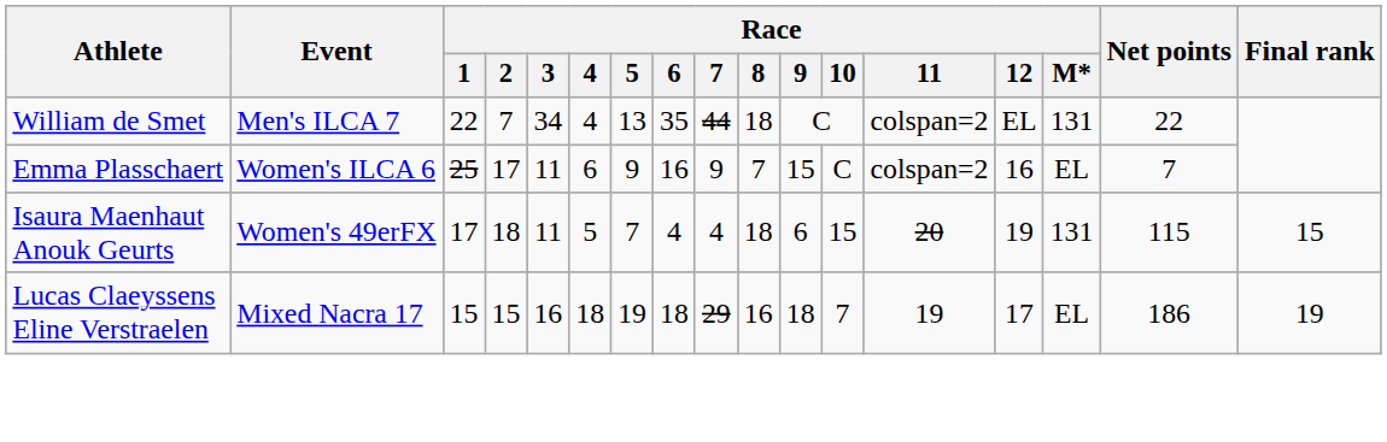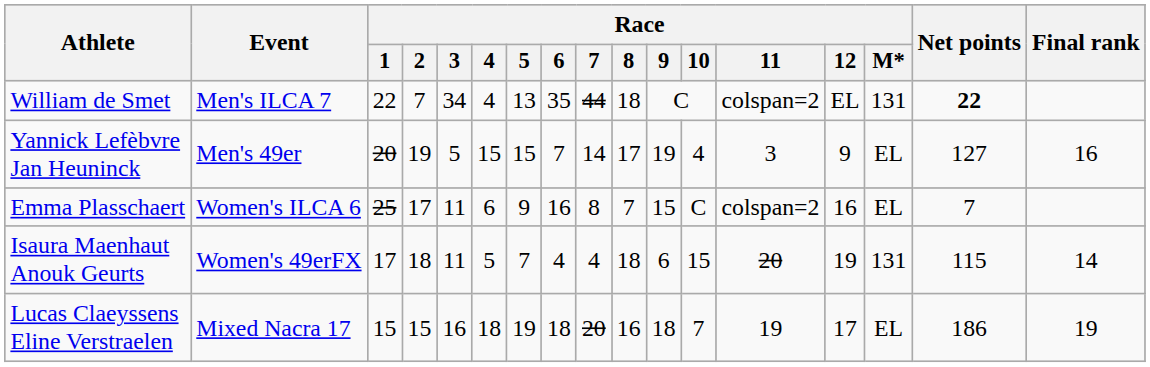William de Smet | Net points: normal -> bold
+ row: Yannick Lefèbvre Jan Heuninck | Men's 49er | 20 | 19 | 5 | 15 | 15 | 7 | 14 | 17 | 19 | 4 | 3 | 9 | EL | 127 | 16
Emma Plasschaert | Race / 7: 9 -> 8
Isaura Maenhaut Anouk Geurts | Final rank: 15 -> 14
Lucas Claeyssens Eline Verstraelen | Race / 7: 29 -> 20
